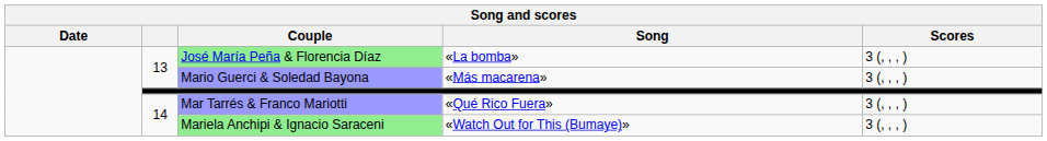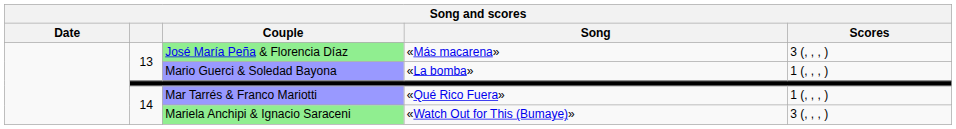José María Peña & Florencia Díaz | Song: «La bomba» -> «Más macarena»
Mario Guerci & Soledad Bayona | Song: «Más macarena» -> «La bomba»
Mario Guerci & Soledad Bayona | Scores: 3 (, , , ) -> 1 (, , , )
Mar Tarrés & Franco Mariotti | Scores: 3 (, , , ) -> 1 (, , , )
